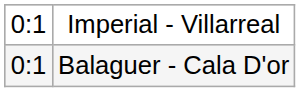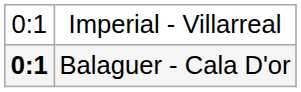Balaguer - Cala D'or | column 1: normal -> bold
